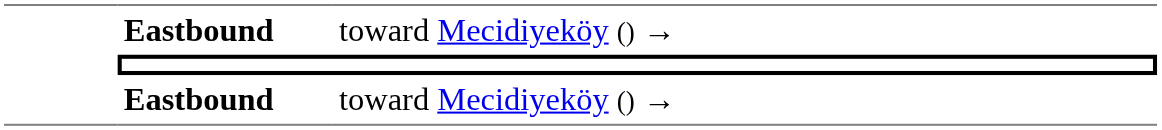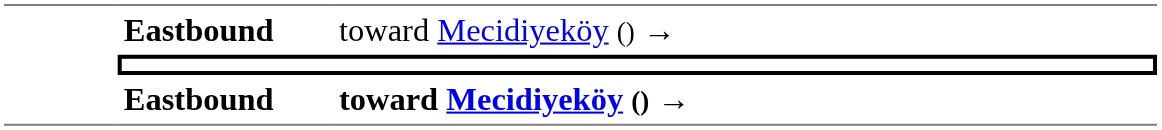row 2 | column 2: normal -> bold
